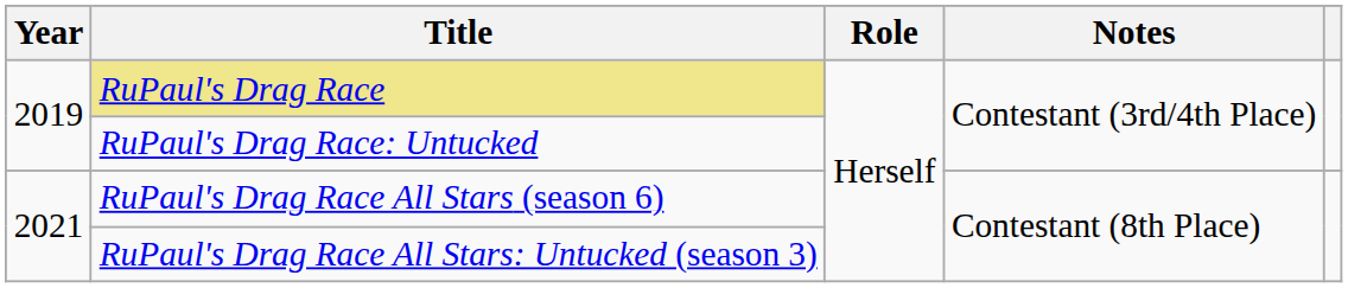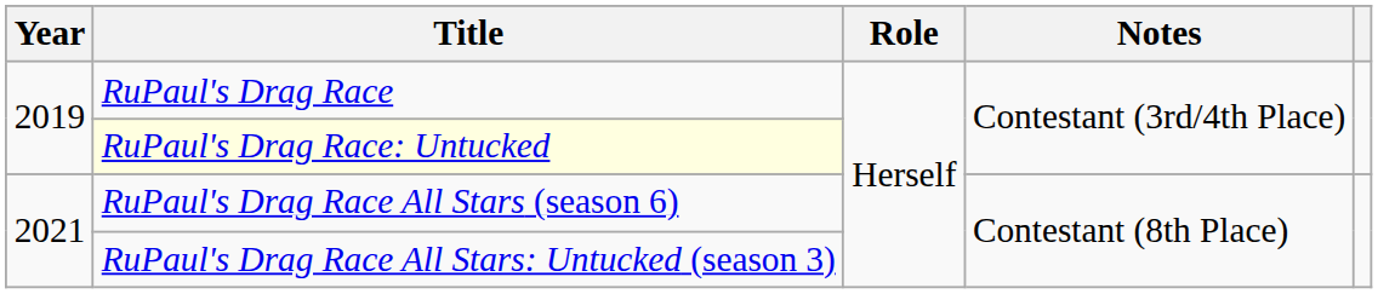RuPaul's Drag Race | Title: khaki background -> no background
RuPaul's Drag Race: Untucked | Title: no background -> lightyellow background
